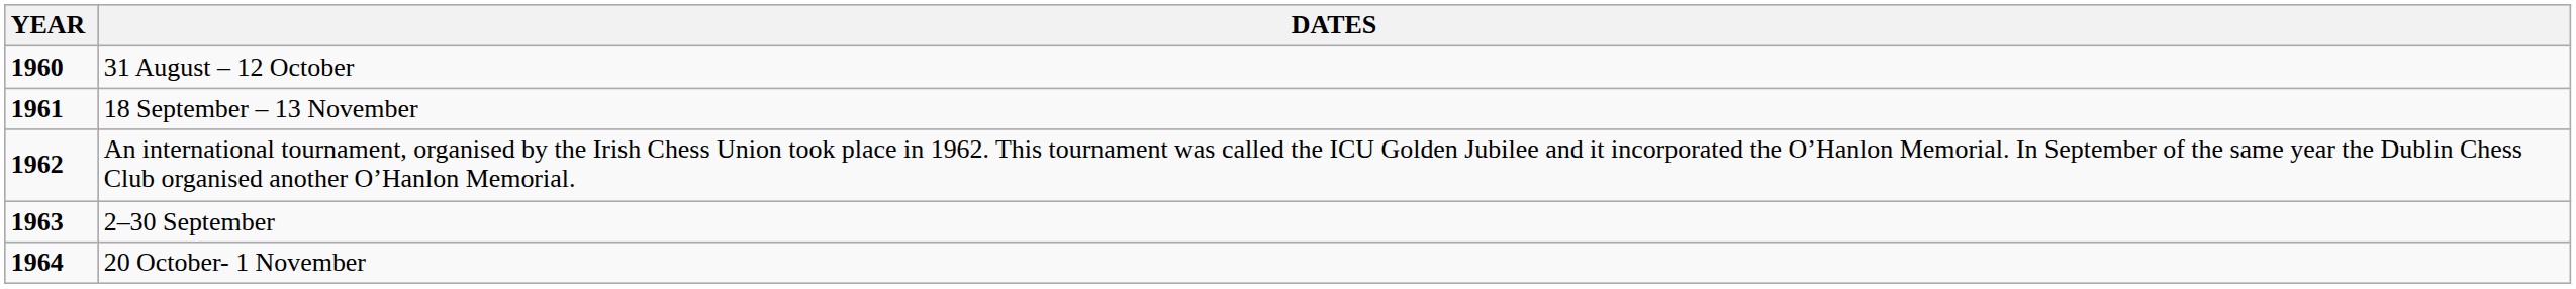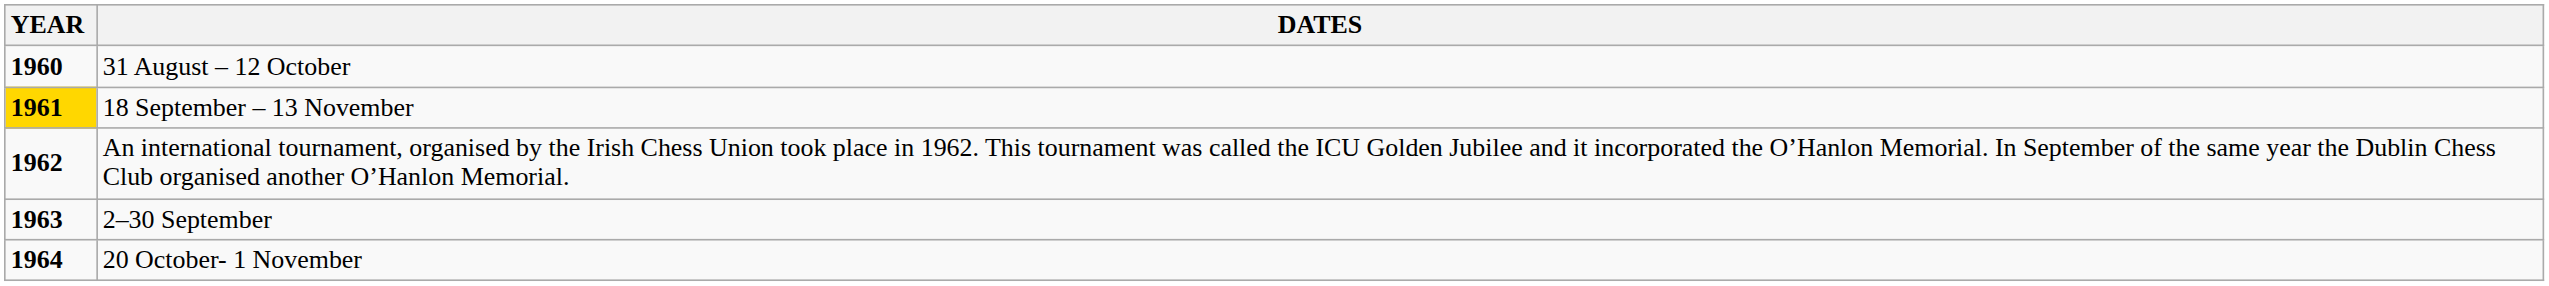18 September – 13 November | YEAR: no background -> gold background
